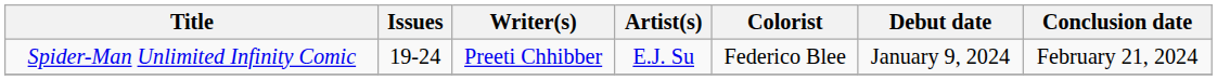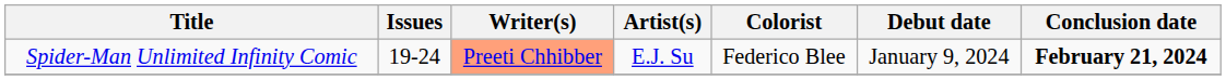Spider-Man Unlimited Infinity Comic | Writer(s): no background -> lightsalmon background
Spider-Man Unlimited Infinity Comic | Conclusion date: normal -> bold
